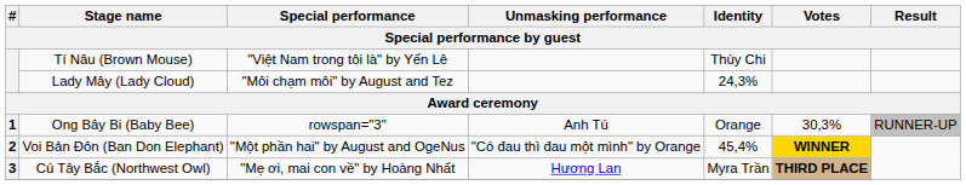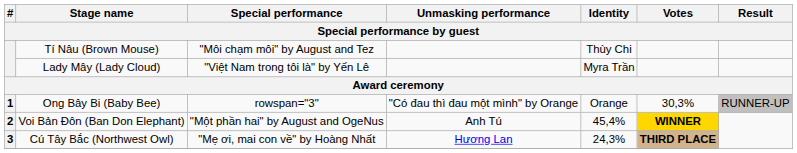Tí Nâu (Brown Mouse) | Special performance: "Việt Nam trong tôi là" by Yến Lê -> "Môi chạm môi" by August and Tez
Lady Mây (Lady Cloud) | Special performance: "Môi chạm môi" by August and Tez -> "Việt Nam trong tôi là" by Yến Lê
Lady Mây (Lady Cloud) | Identity: 24,3% -> Myra Trần
Ong Bây Bi (Baby Bee) | Unmasking performance: Anh Tú -> "Có đau thì đau một mình" by Orange
Voi Bản Đôn (Ban Don Elephant) | Unmasking performance: "Có đau thì đau một mình" by Orange -> Anh Tú
Cú Tây Bắc (Northwest Owl) | Identity: Myra Trần -> 24,3%
